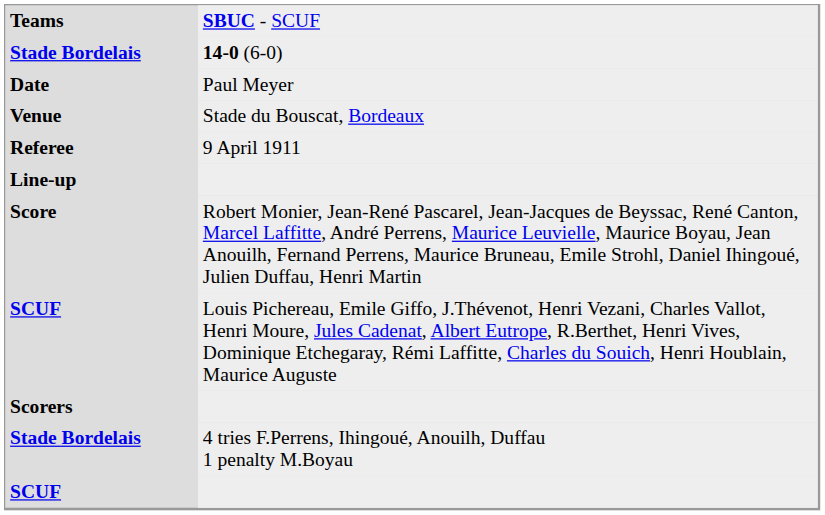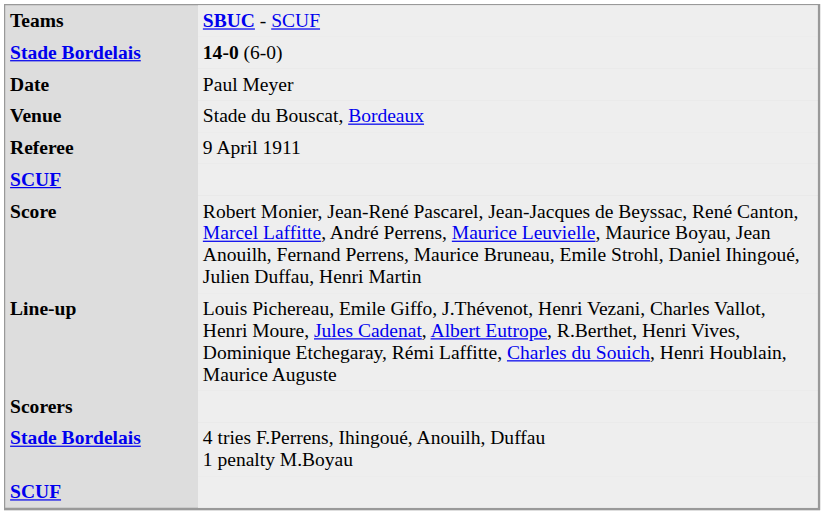row 6 | column 1: Line-up -> SCUF
row 8 | column 1: SCUF -> Line-up
